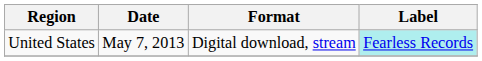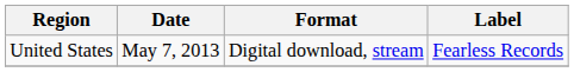United States | Label: paleturquoise background -> no background
